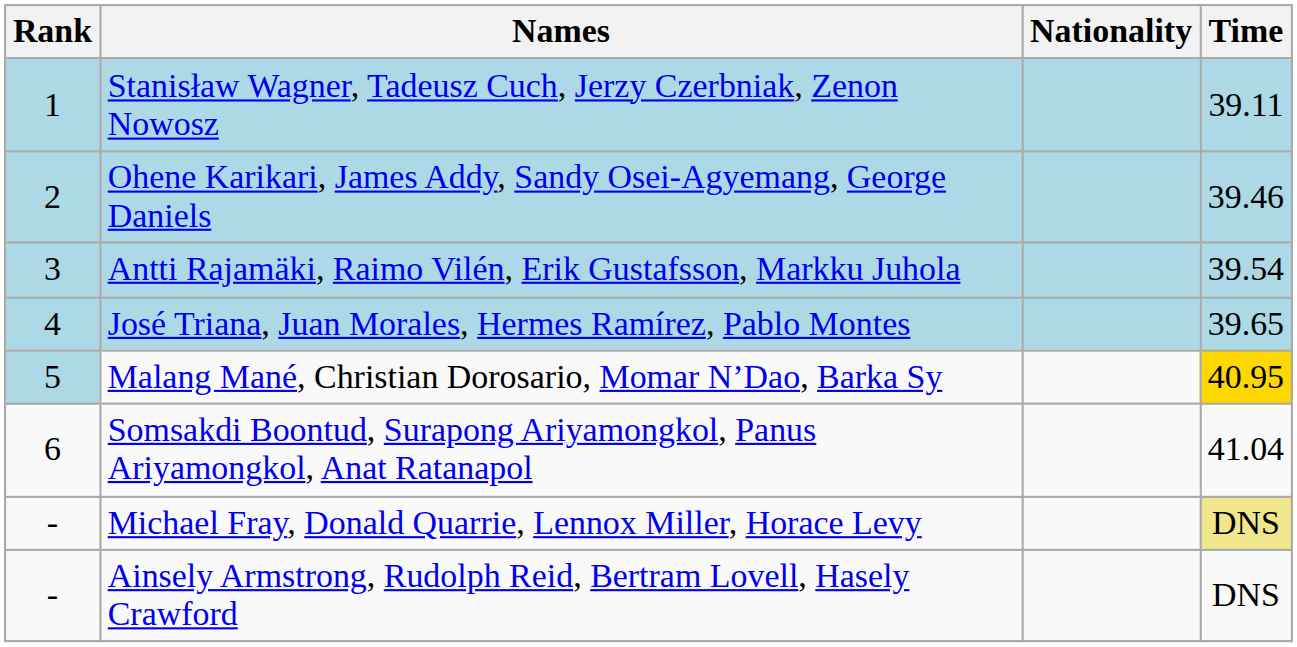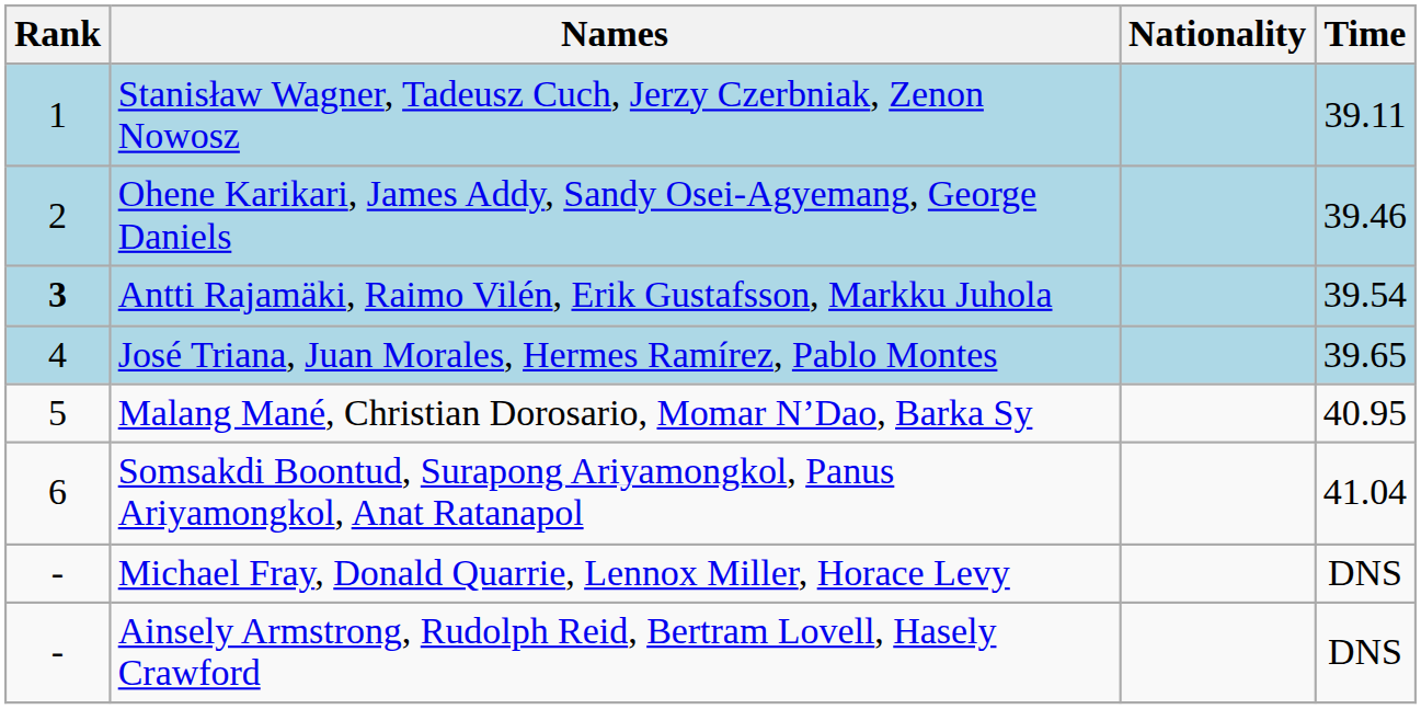Antti Rajamäki, Raimo Vilén, Erik Gustafsson, Markku Juhola | Rank: normal -> bold
Malang Mané, Christian Dorosario, Momar N’Dao, Barka Sy | Rank: lightblue background -> no background
Malang Mané, Christian Dorosario, Momar N’Dao, Barka Sy | Time: gold background -> no background
Michael Fray, Donald Quarrie, Lennox Miller, Horace Levy | Time: khaki background -> no background
